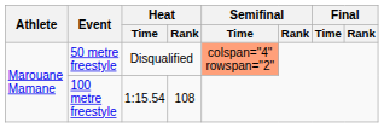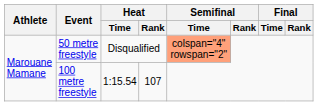100 metre freestyle | Heat / Rank: 108 -> 107
